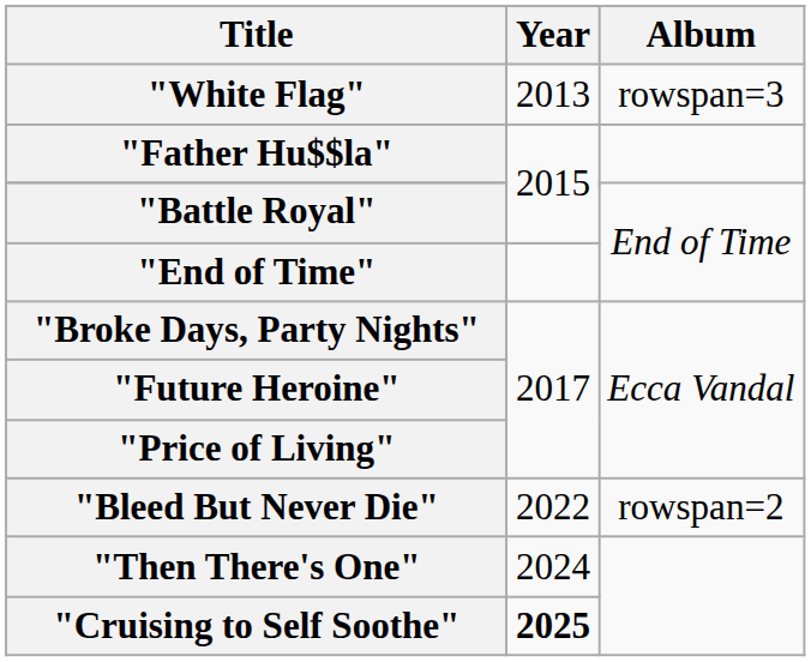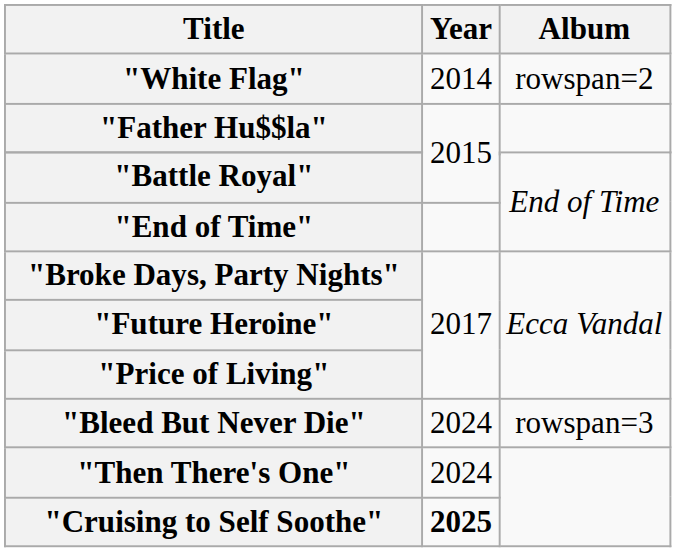"White Flag" | Year: 2013 -> 2014
"White Flag" | Album: rowspan=3 -> rowspan=2
"Bleed But Never Die" | Year: 2022 -> 2024
"Bleed But Never Die" | Album: rowspan=2 -> rowspan=3
